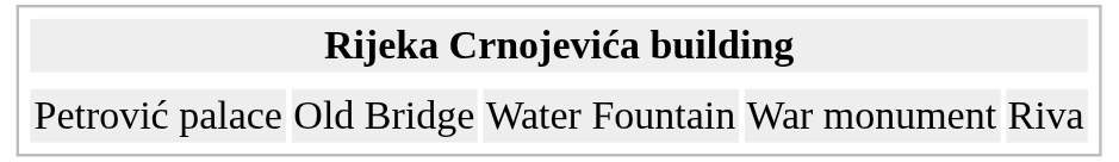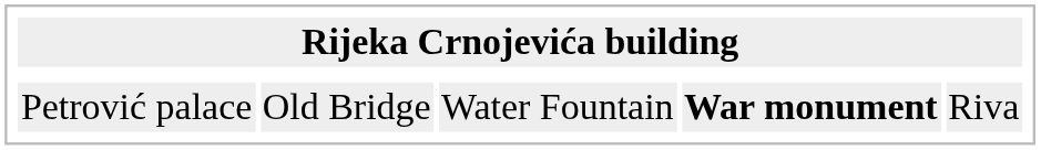Petrović palace | column 4: normal -> bold
